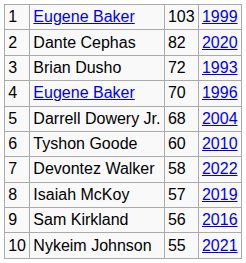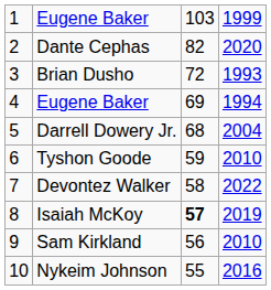4 / Eugene Baker | column 3: 70 -> 69
4 / Eugene Baker | column 4: 1996 -> 1994
Tyshon Goode | column 3: 60 -> 59
Isaiah McKoy | column 3: normal -> bold
Sam Kirkland | column 4: 2016 -> 2010
Nykeim Johnson | column 4: 2021 -> 2016
